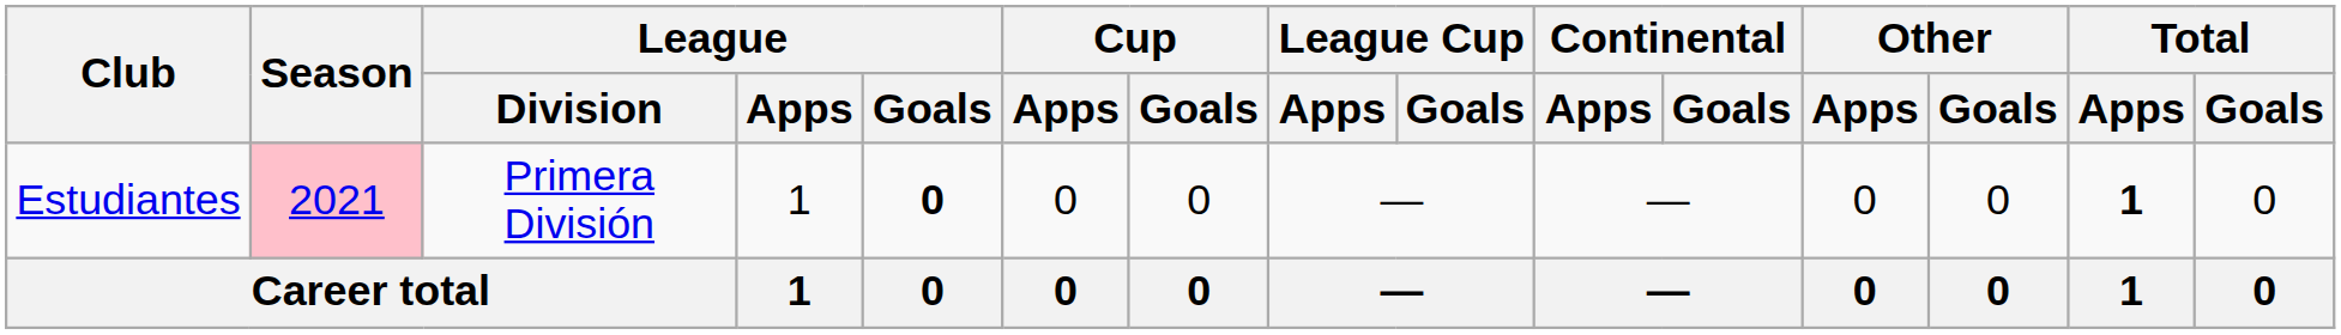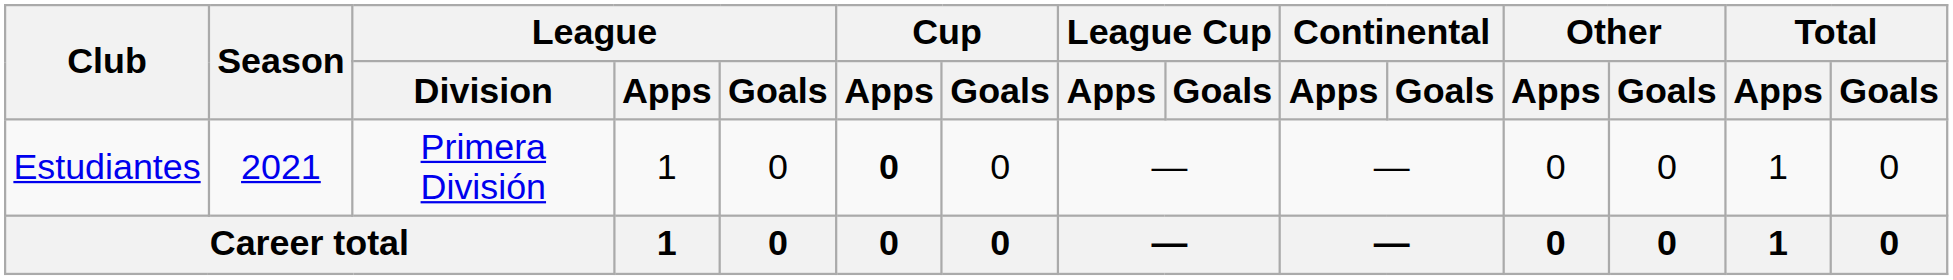Estudiantes | Season: pink background -> no background
Estudiantes | League / Goals: bold -> normal
Estudiantes | Cup / Apps: normal -> bold
Estudiantes | Total / Apps: bold -> normal
